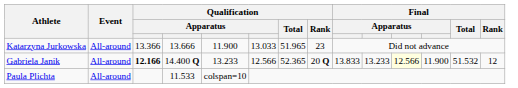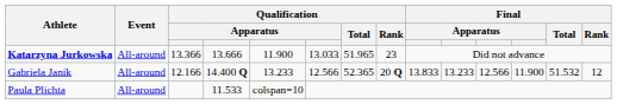row 4 | Athlete: normal -> bold
row 5 | column 3: bold -> normal
row 5 | column 11: lightyellow background -> no background
